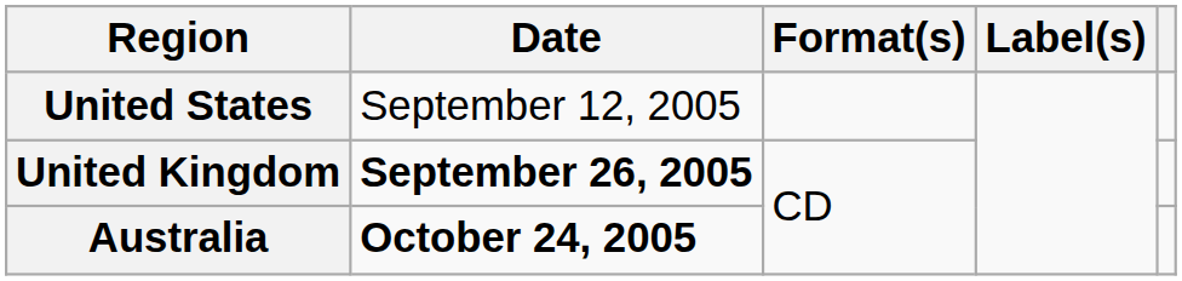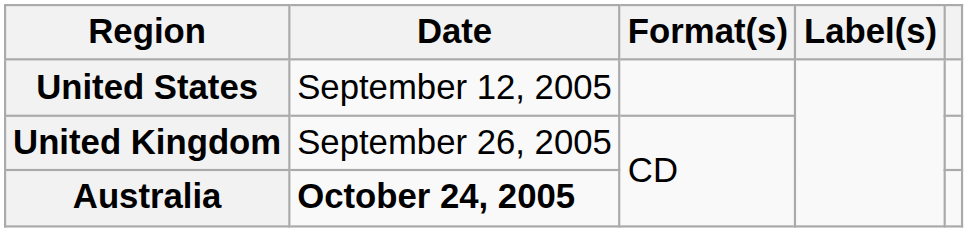United Kingdom | Date: bold -> normal
